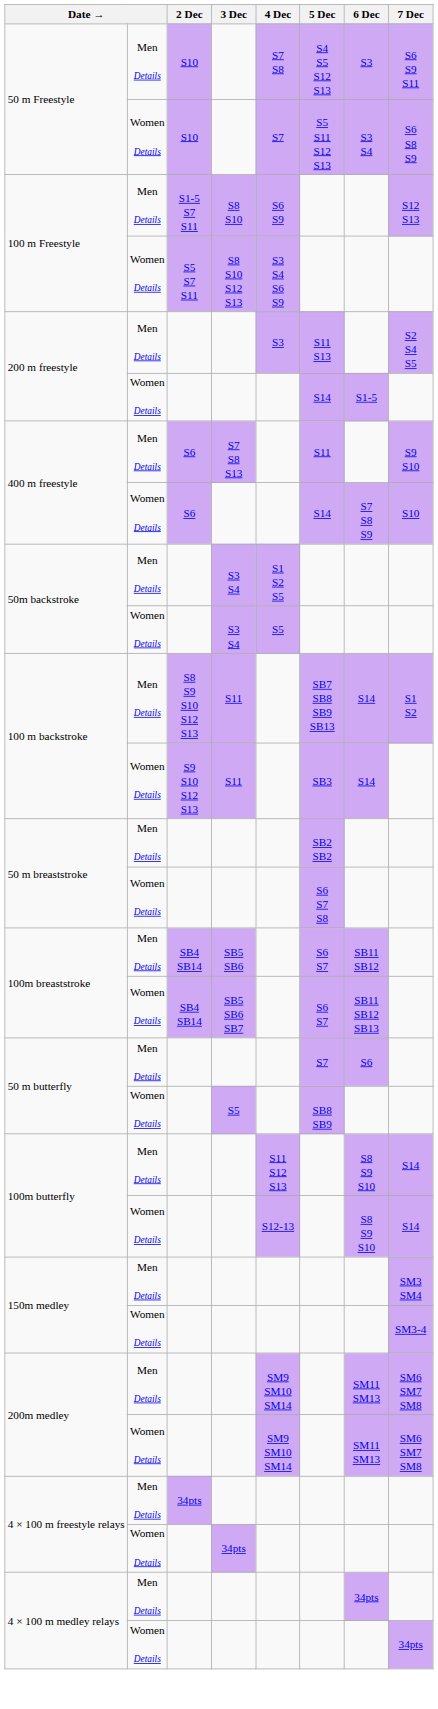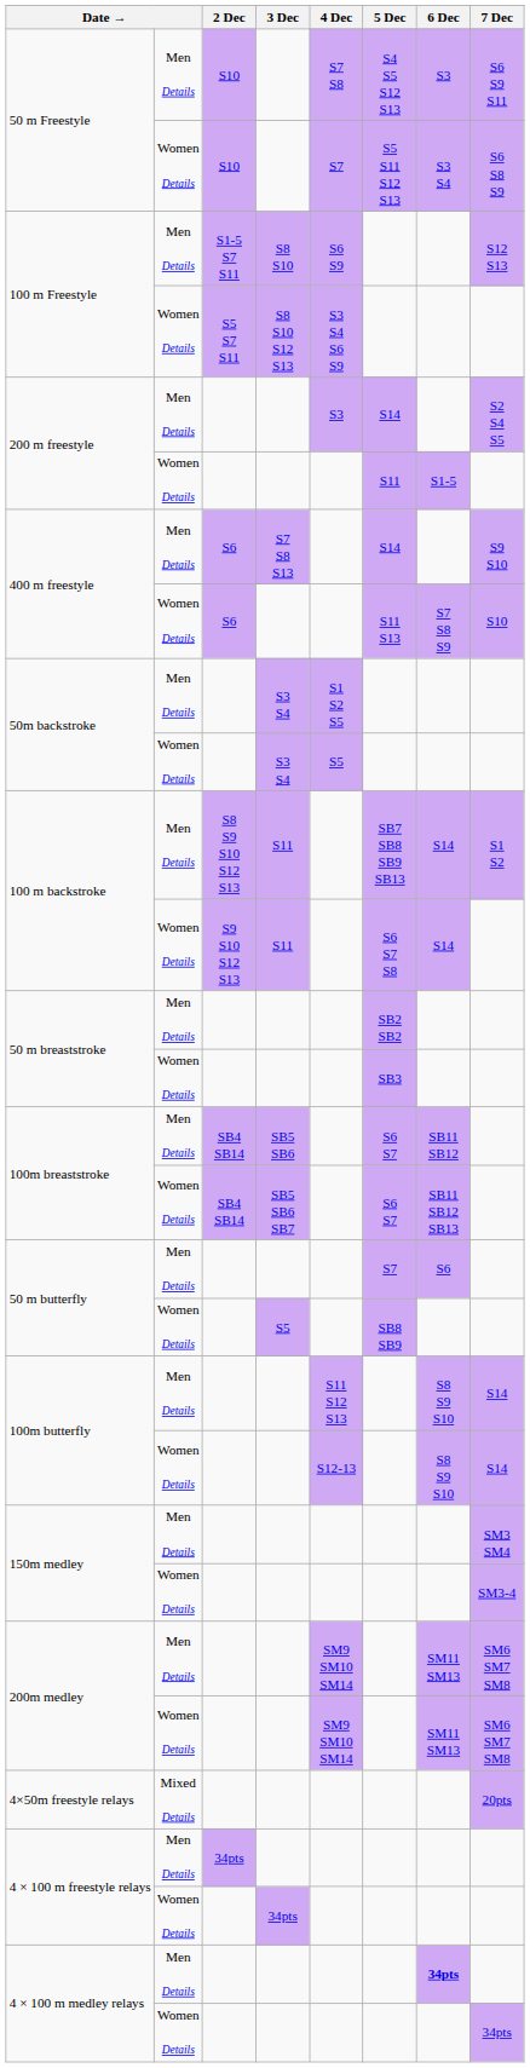200 m freestyle / Men Details | 5 Dec: S11 S13 -> S14
200 m freestyle / Women Details | 5 Dec: S14 -> S11
400 m freestyle / Men Details | 5 Dec: S11 -> S14
400 m freestyle / Women Details | 5 Dec: S14 -> S11 S13
100 m backstroke / Women Details | 5 Dec: SB3 -> S6 S7 S8
50 m breaststroke / Women Details | 5 Dec: S6 S7 S8 -> SB3
+ row: 4×50m freestyle relays | Mixed Details | 20pts
4 × 100 m medley relays / Men Details | 6 Dec: normal -> bold
